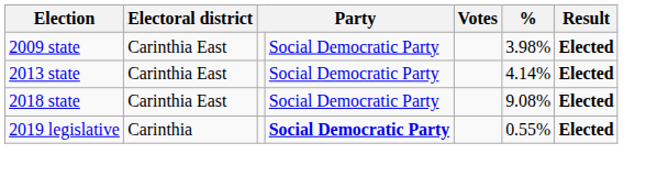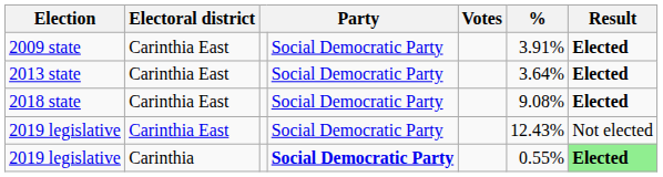2009 state | %: 3.98% -> 3.91%
2013 state | %: 4.14% -> 3.64%
+ row: 2019 legislative | Carinthia East | Social Democratic Party | 12.43% | Not elected
2019 legislative / Carinthia | Result: no background -> lightgreen background
